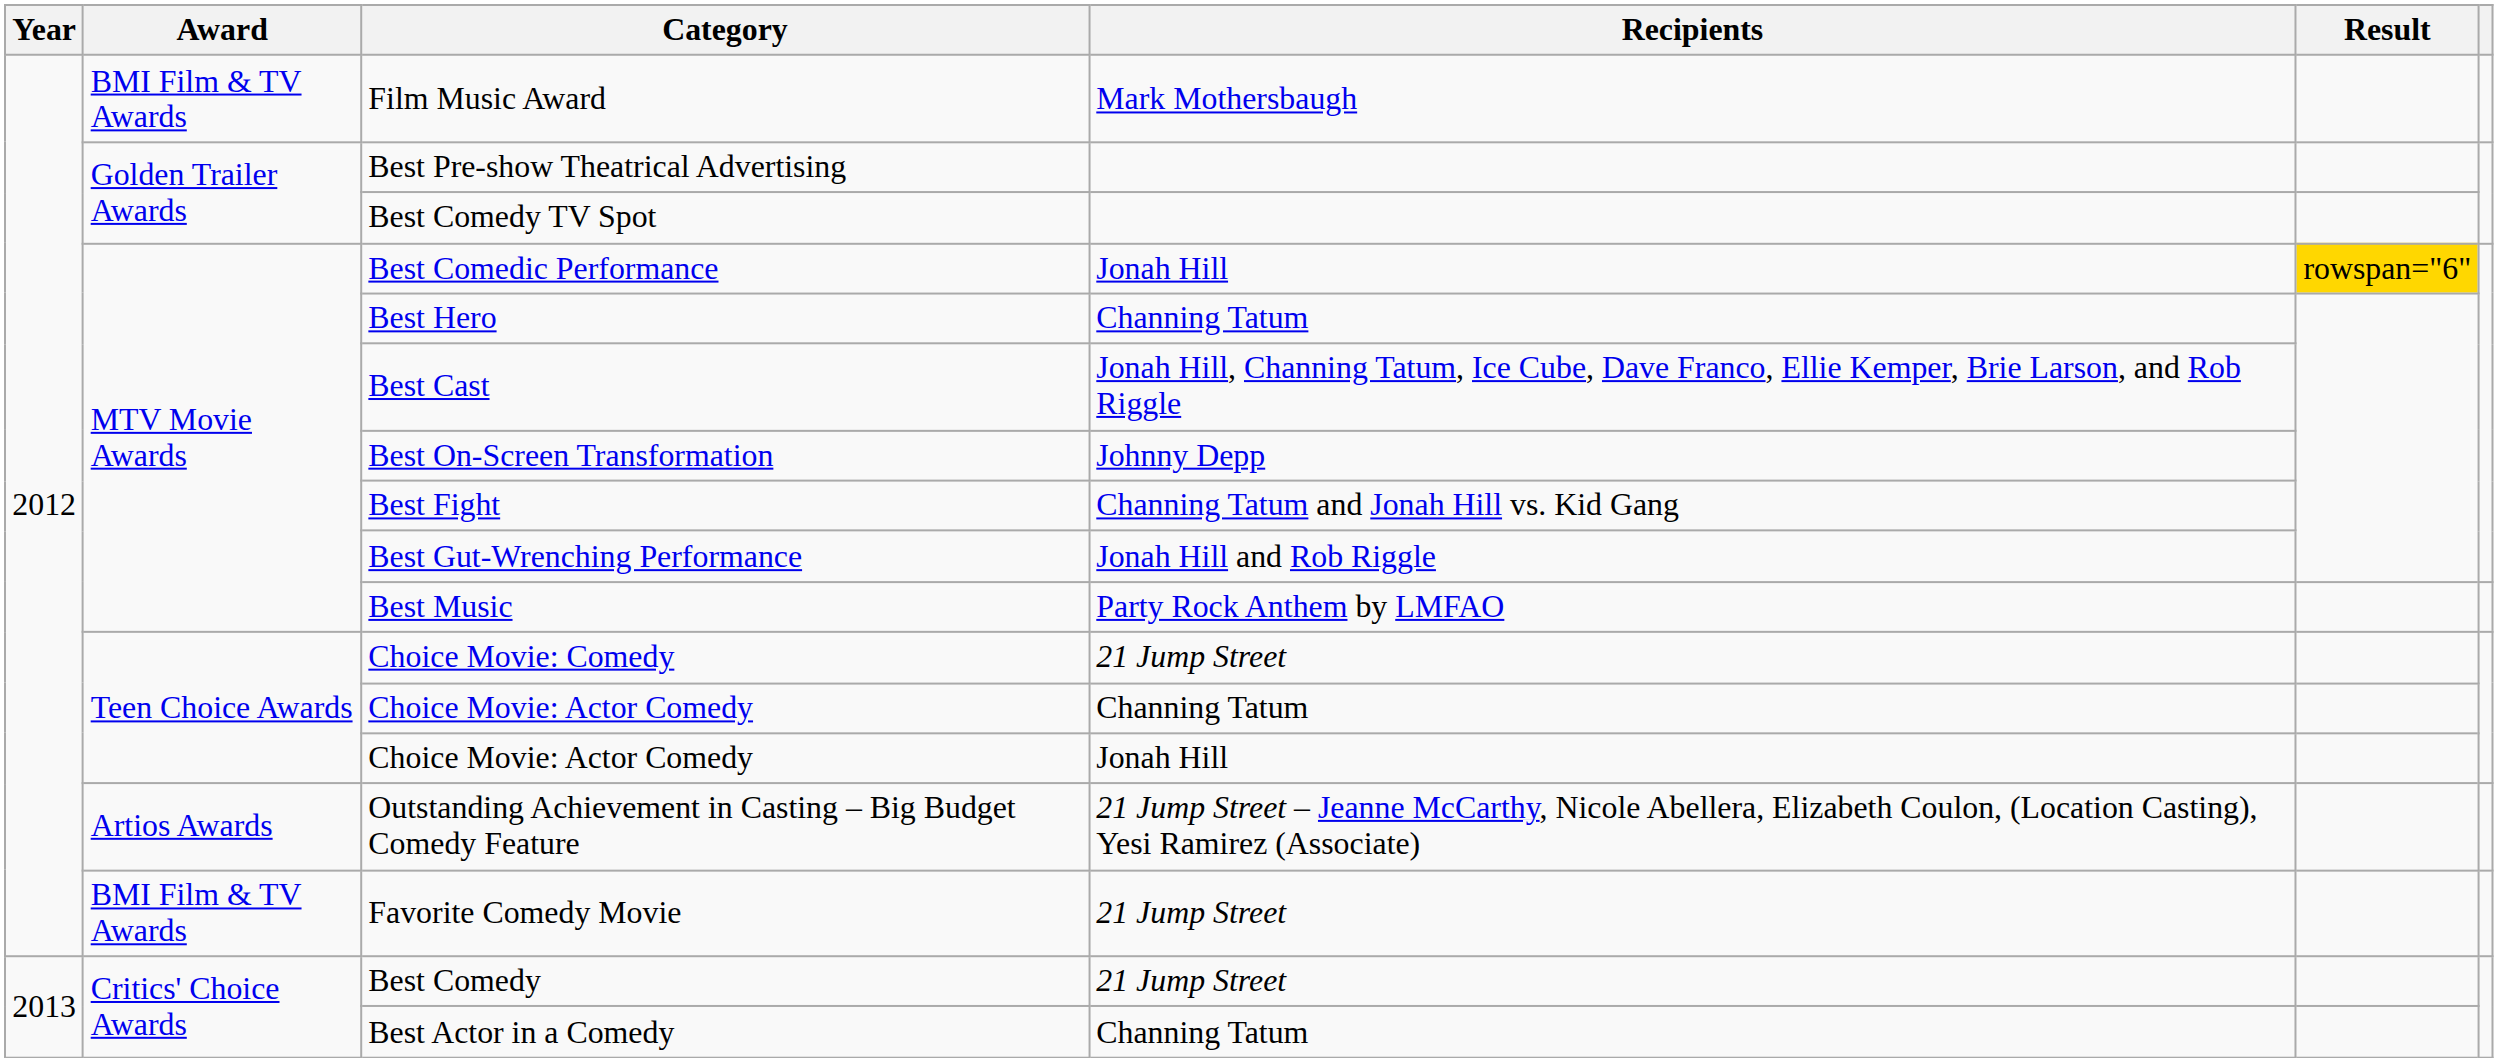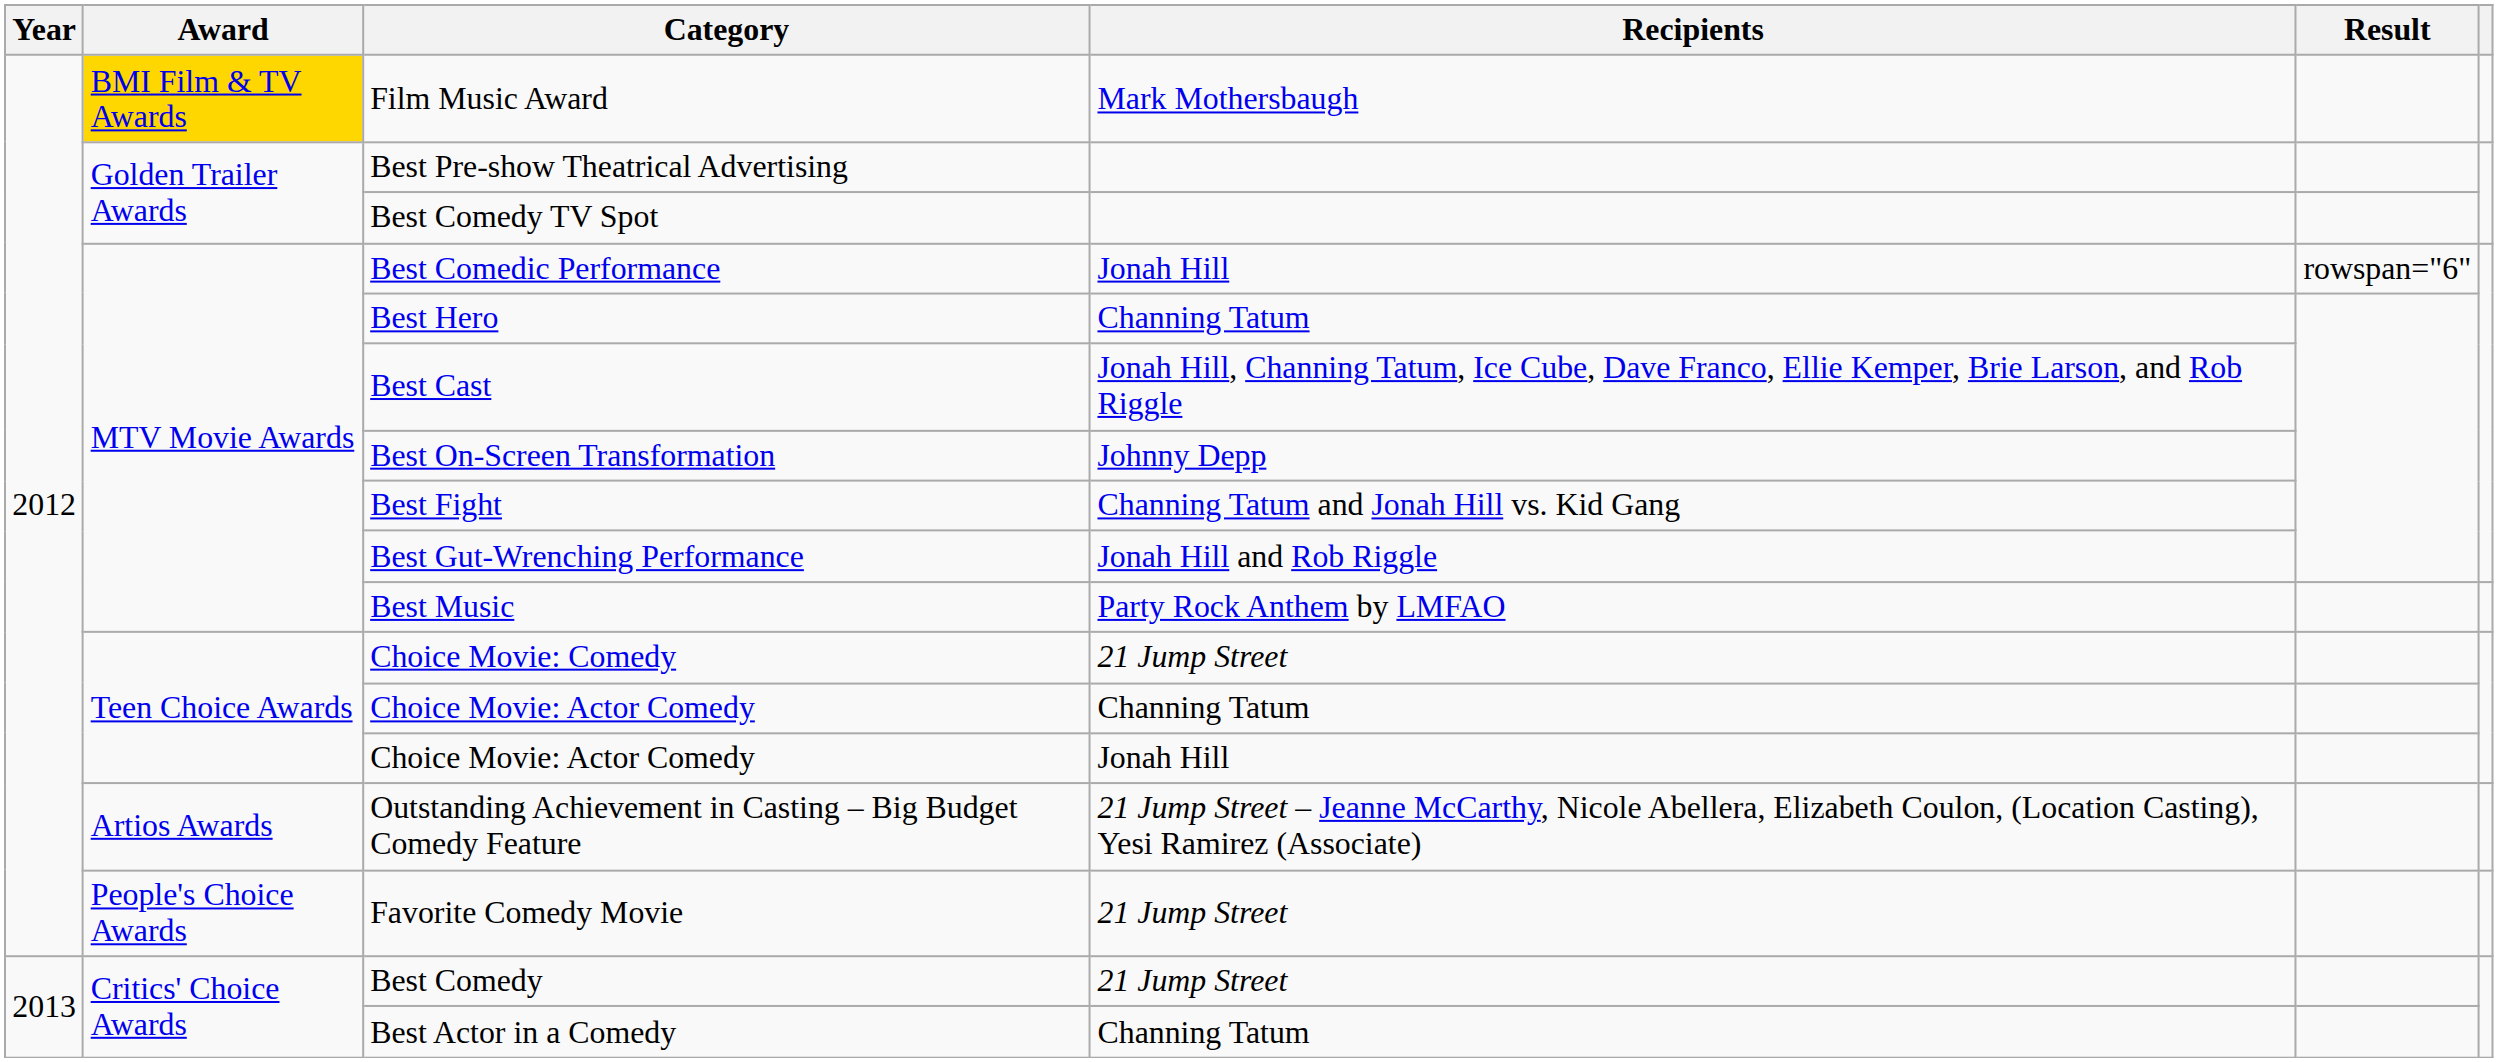Film Music Award | Award: no background -> gold background
Best Comedic Performance | Result: gold background -> no background
Favorite Comedy Movie | Award: BMI Film & TV Awards -> People's Choice Awards
